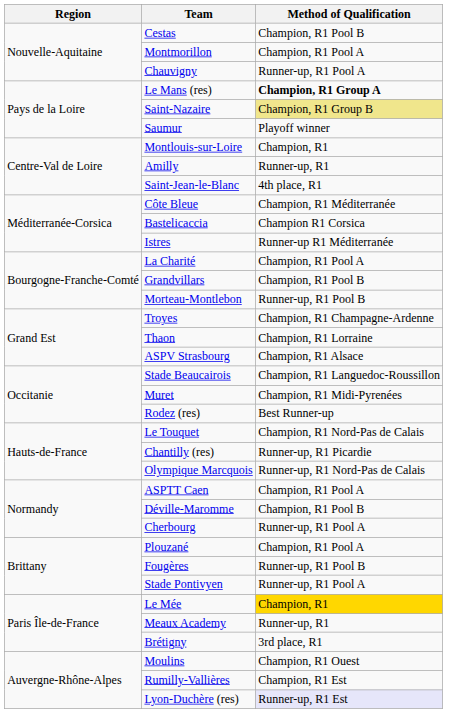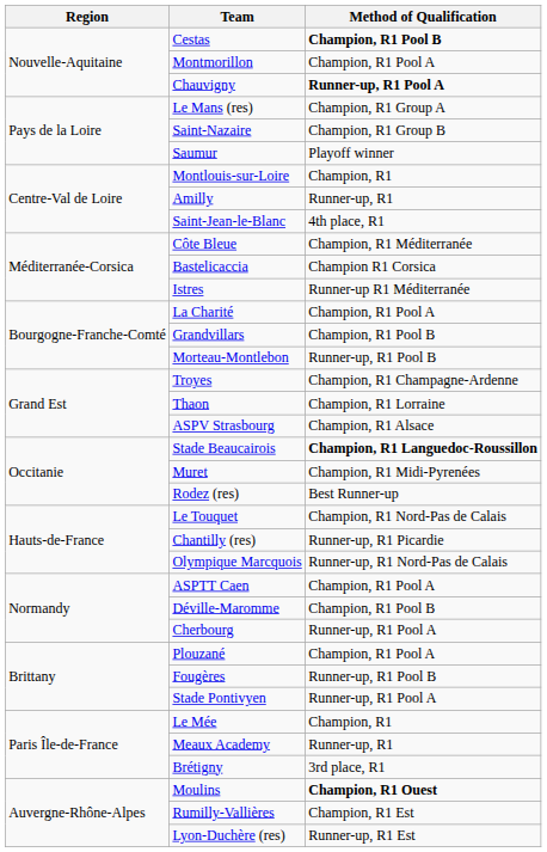Cestas | Method of Qualification: normal -> bold
Chauvigny | Method of Qualification: normal -> bold
Le Mans (res) | Method of Qualification: bold -> normal
Saint-Nazaire | Method of Qualification: khaki background -> no background
Stade Beaucairois | Method of Qualification: normal -> bold
Le Mée | Method of Qualification: gold background -> no background
Moulins | Method of Qualification: normal -> bold
Lyon-Duchère (res) | Method of Qualification: lavender background -> no background
